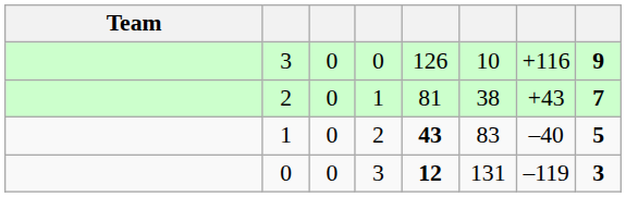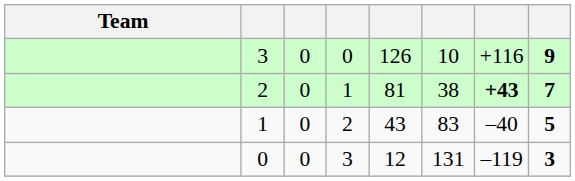row 3 | column 7: normal -> bold
row 4 | column 5: bold -> normal
row 5 | column 5: bold -> normal
